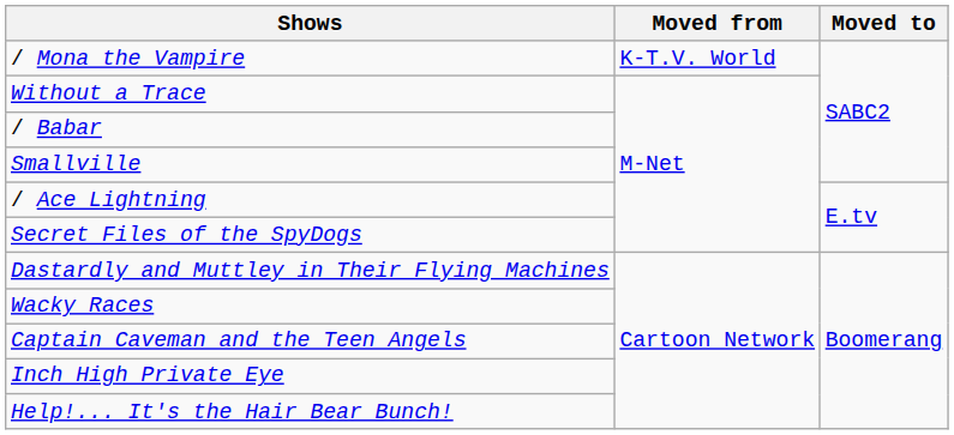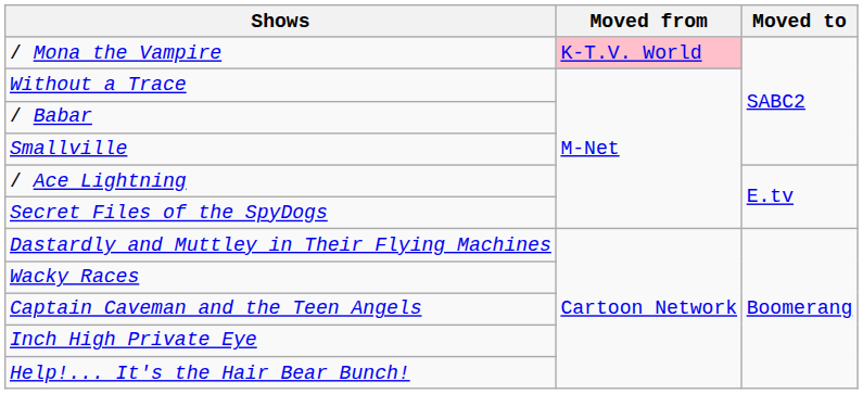/ Mona the Vampire | Moved from: no background -> pink background
